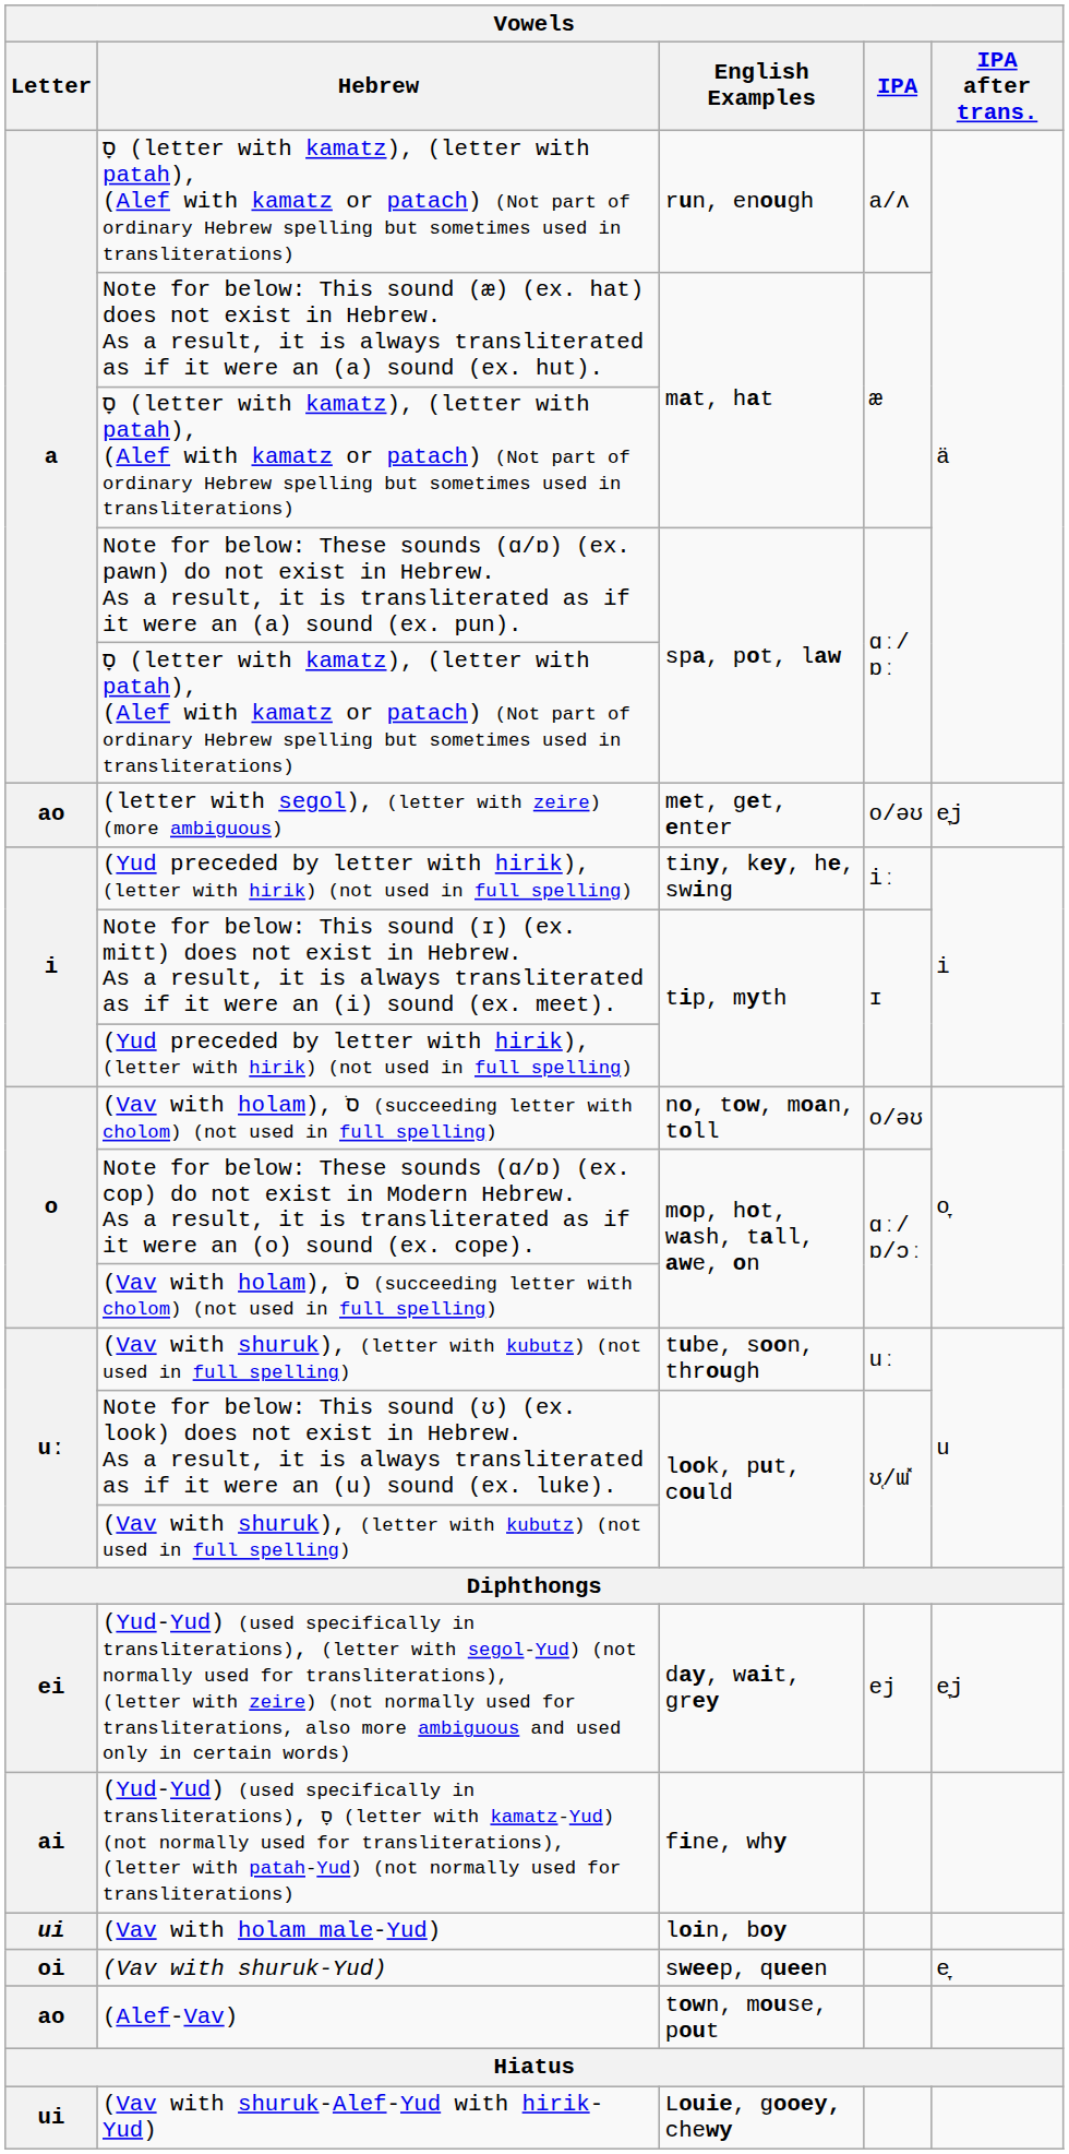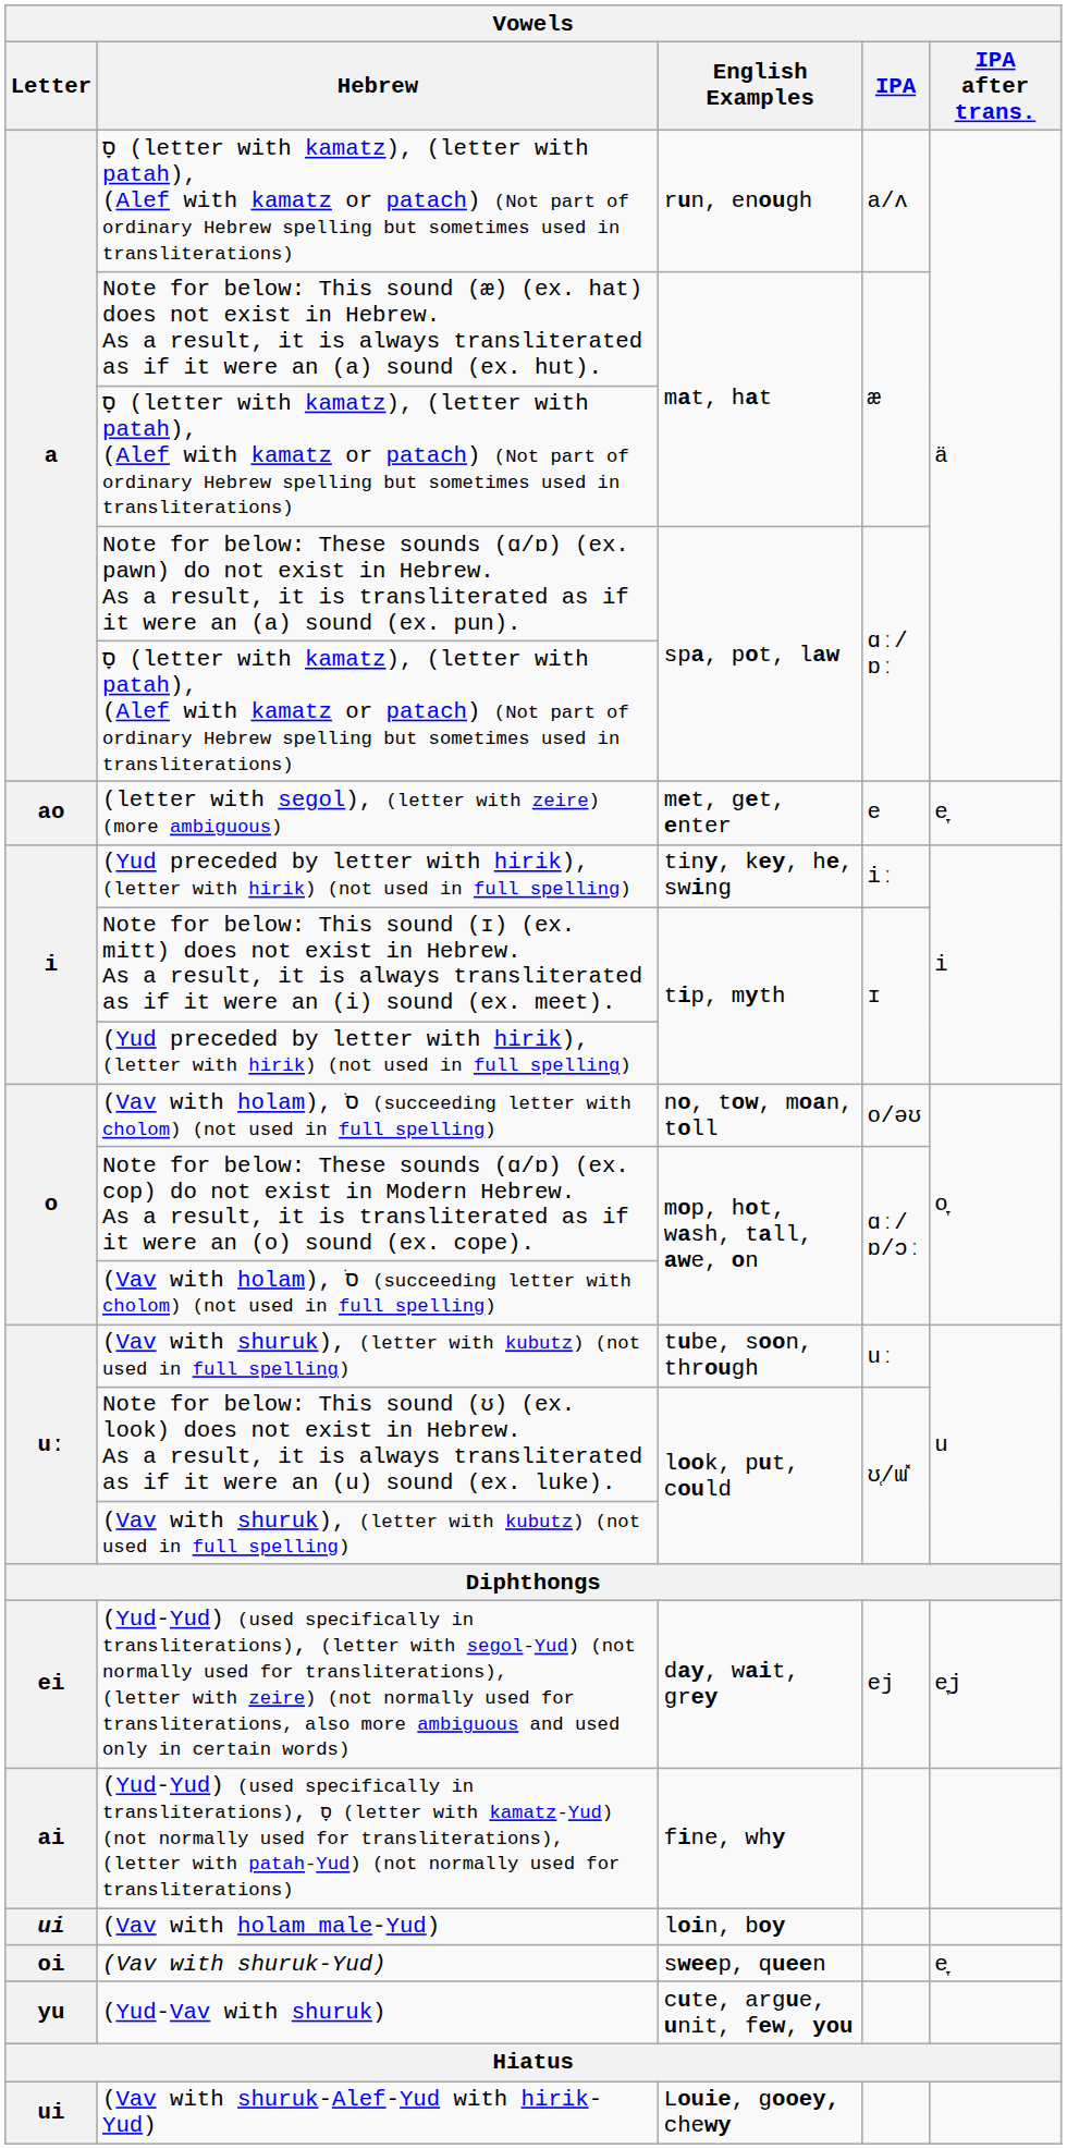(letter with segol), (letter with zeire) (more ambiguous) | IPA: o/əʊ -> e
(letter with segol), (letter with zeire) (more ambiguous) | IPA after trans.: e̞j -> e̞
- row: ao | (Alef-Vav) | town, mouse, pout
+ row: yu | (Yud-Vav with shuruk) | cute, arɡue, unit, few, you
